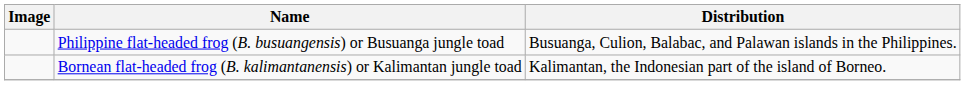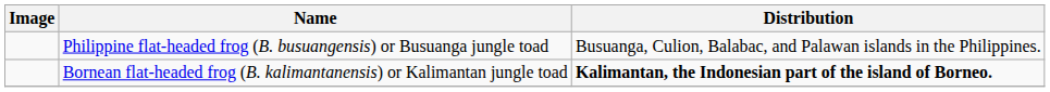row 3 | Distribution: normal -> bold
